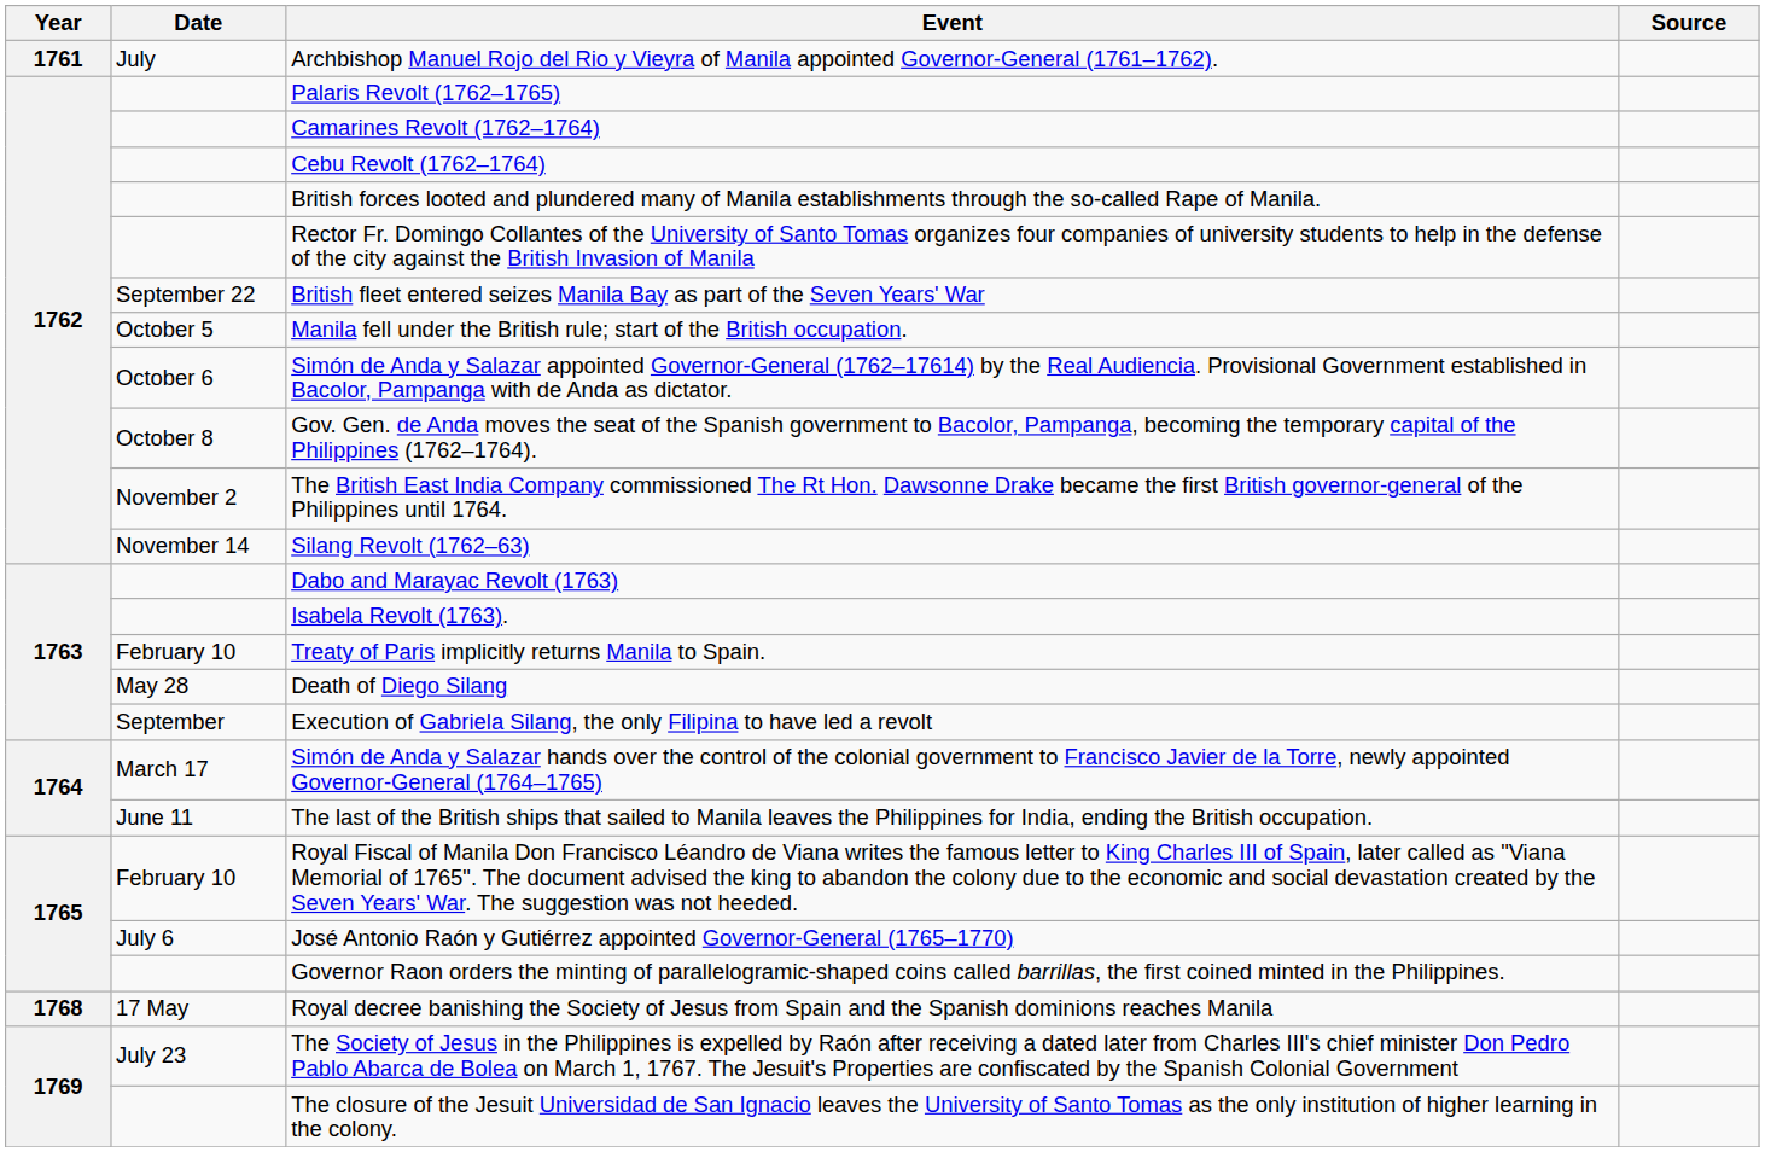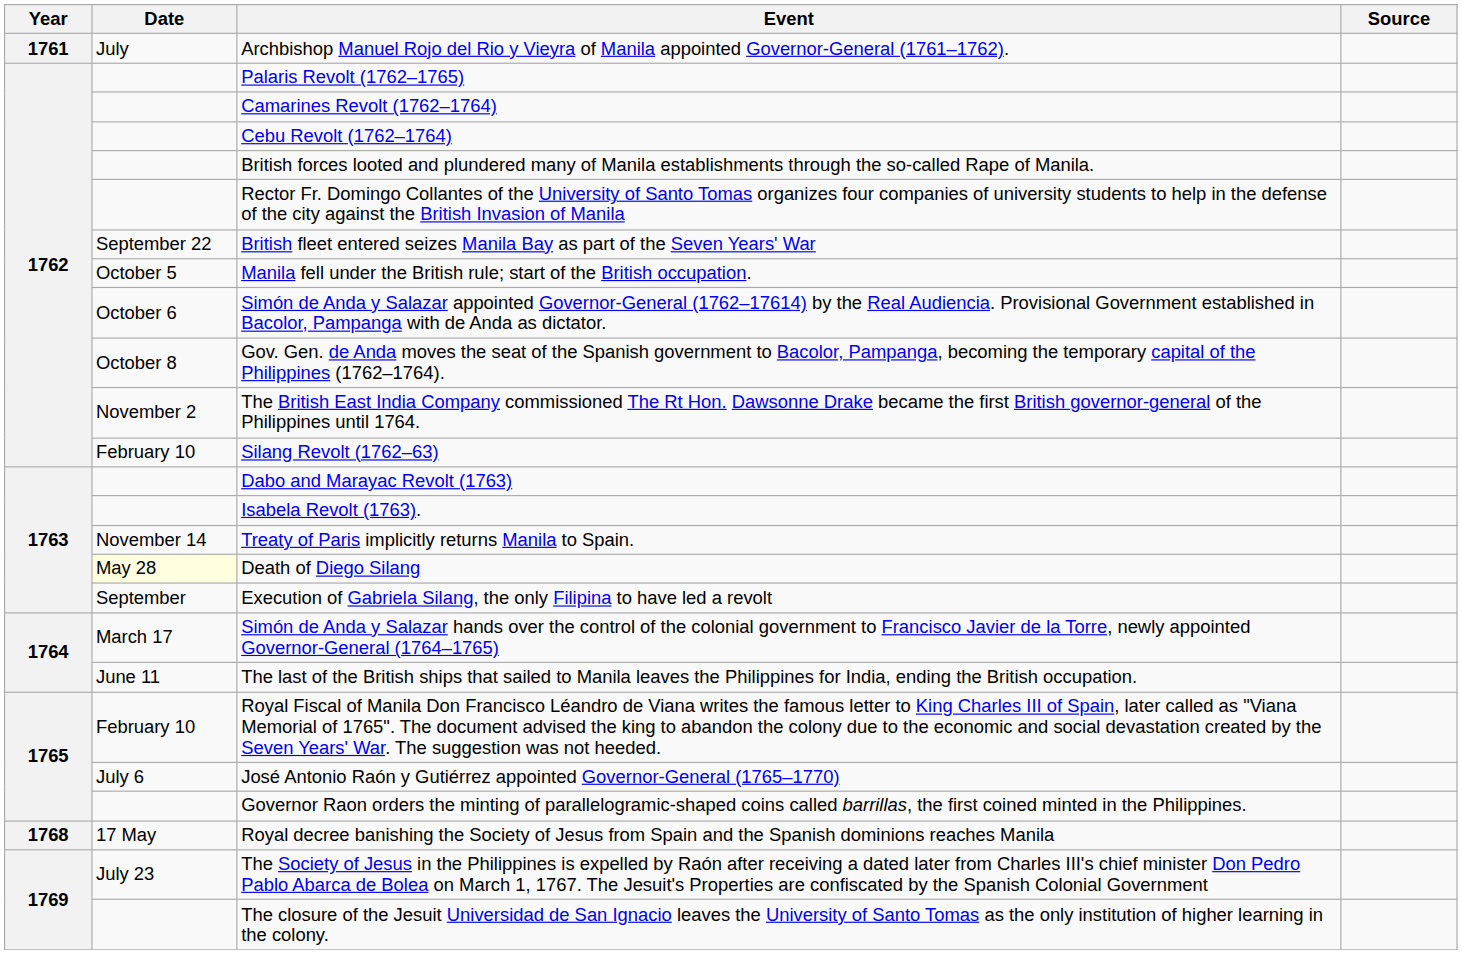Silang Revolt (1762–63) | Date: November 14 -> February 10
Treaty of Paris implicitly returns Manila to Spain. | Date: February 10 -> November 14
Death of Diego Silang | Date: no background -> lightyellow background
